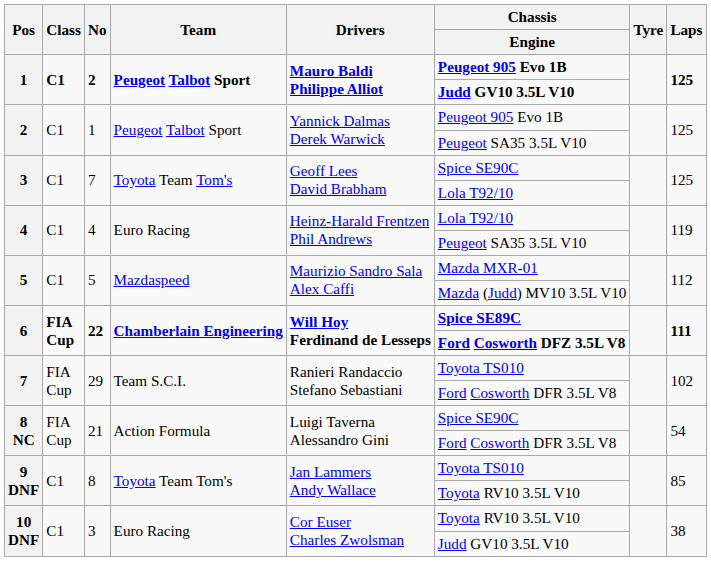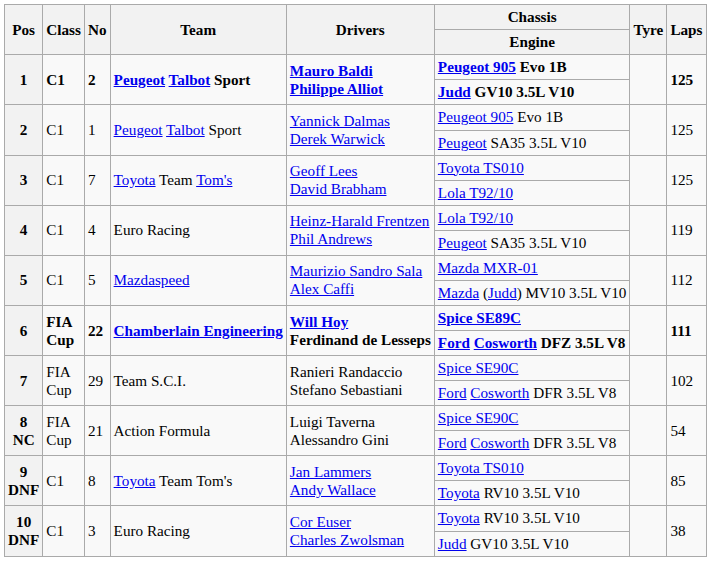row 7 | Chassis / Engine: Spice SE90C -> Toyota TS010
row 15 | Chassis / Engine: Toyota TS010 -> Spice SE90C
